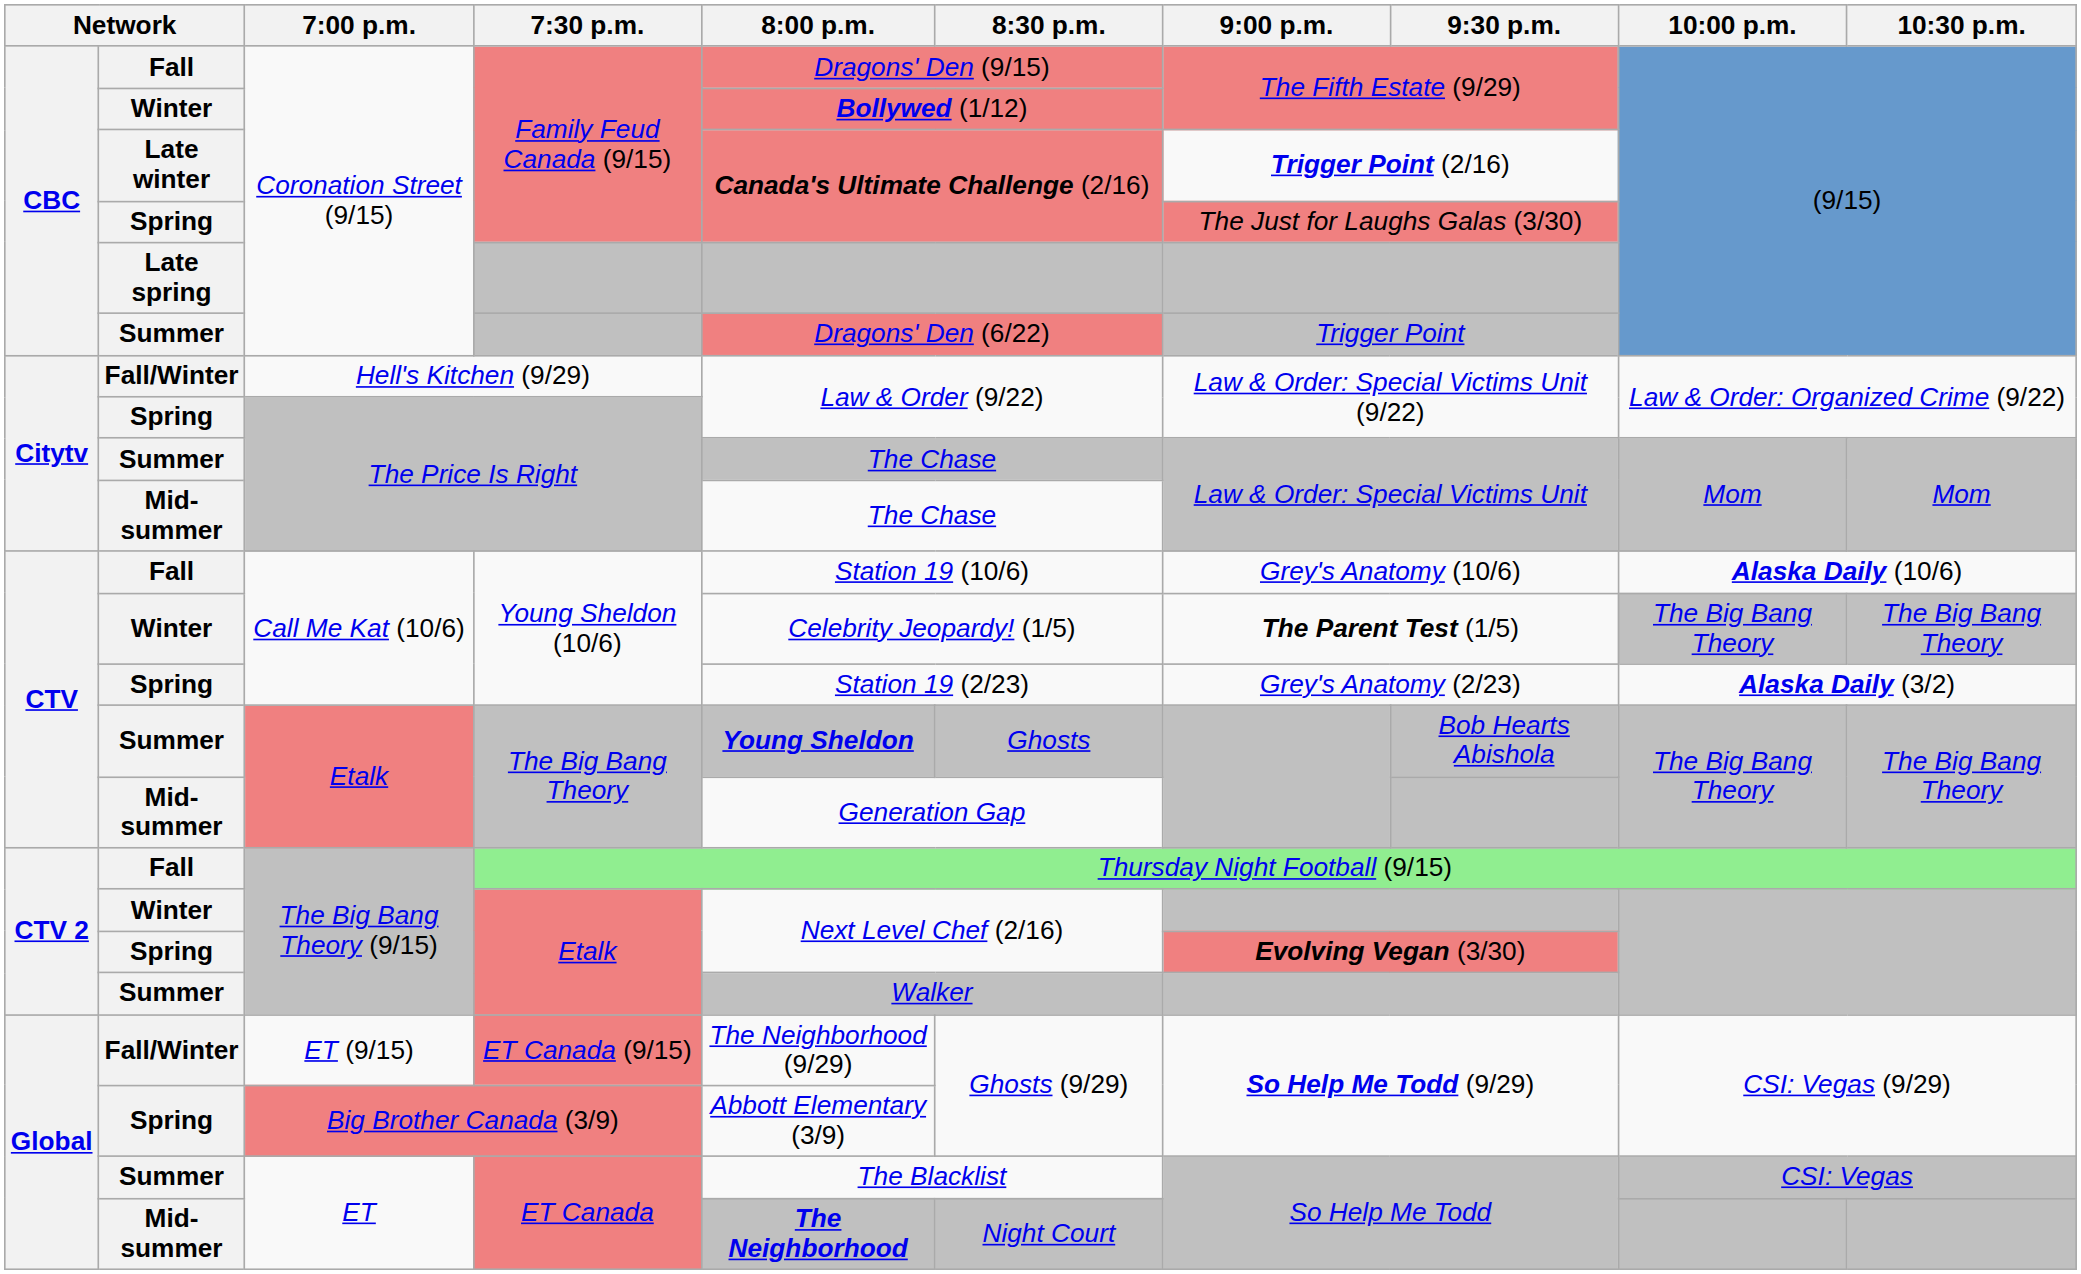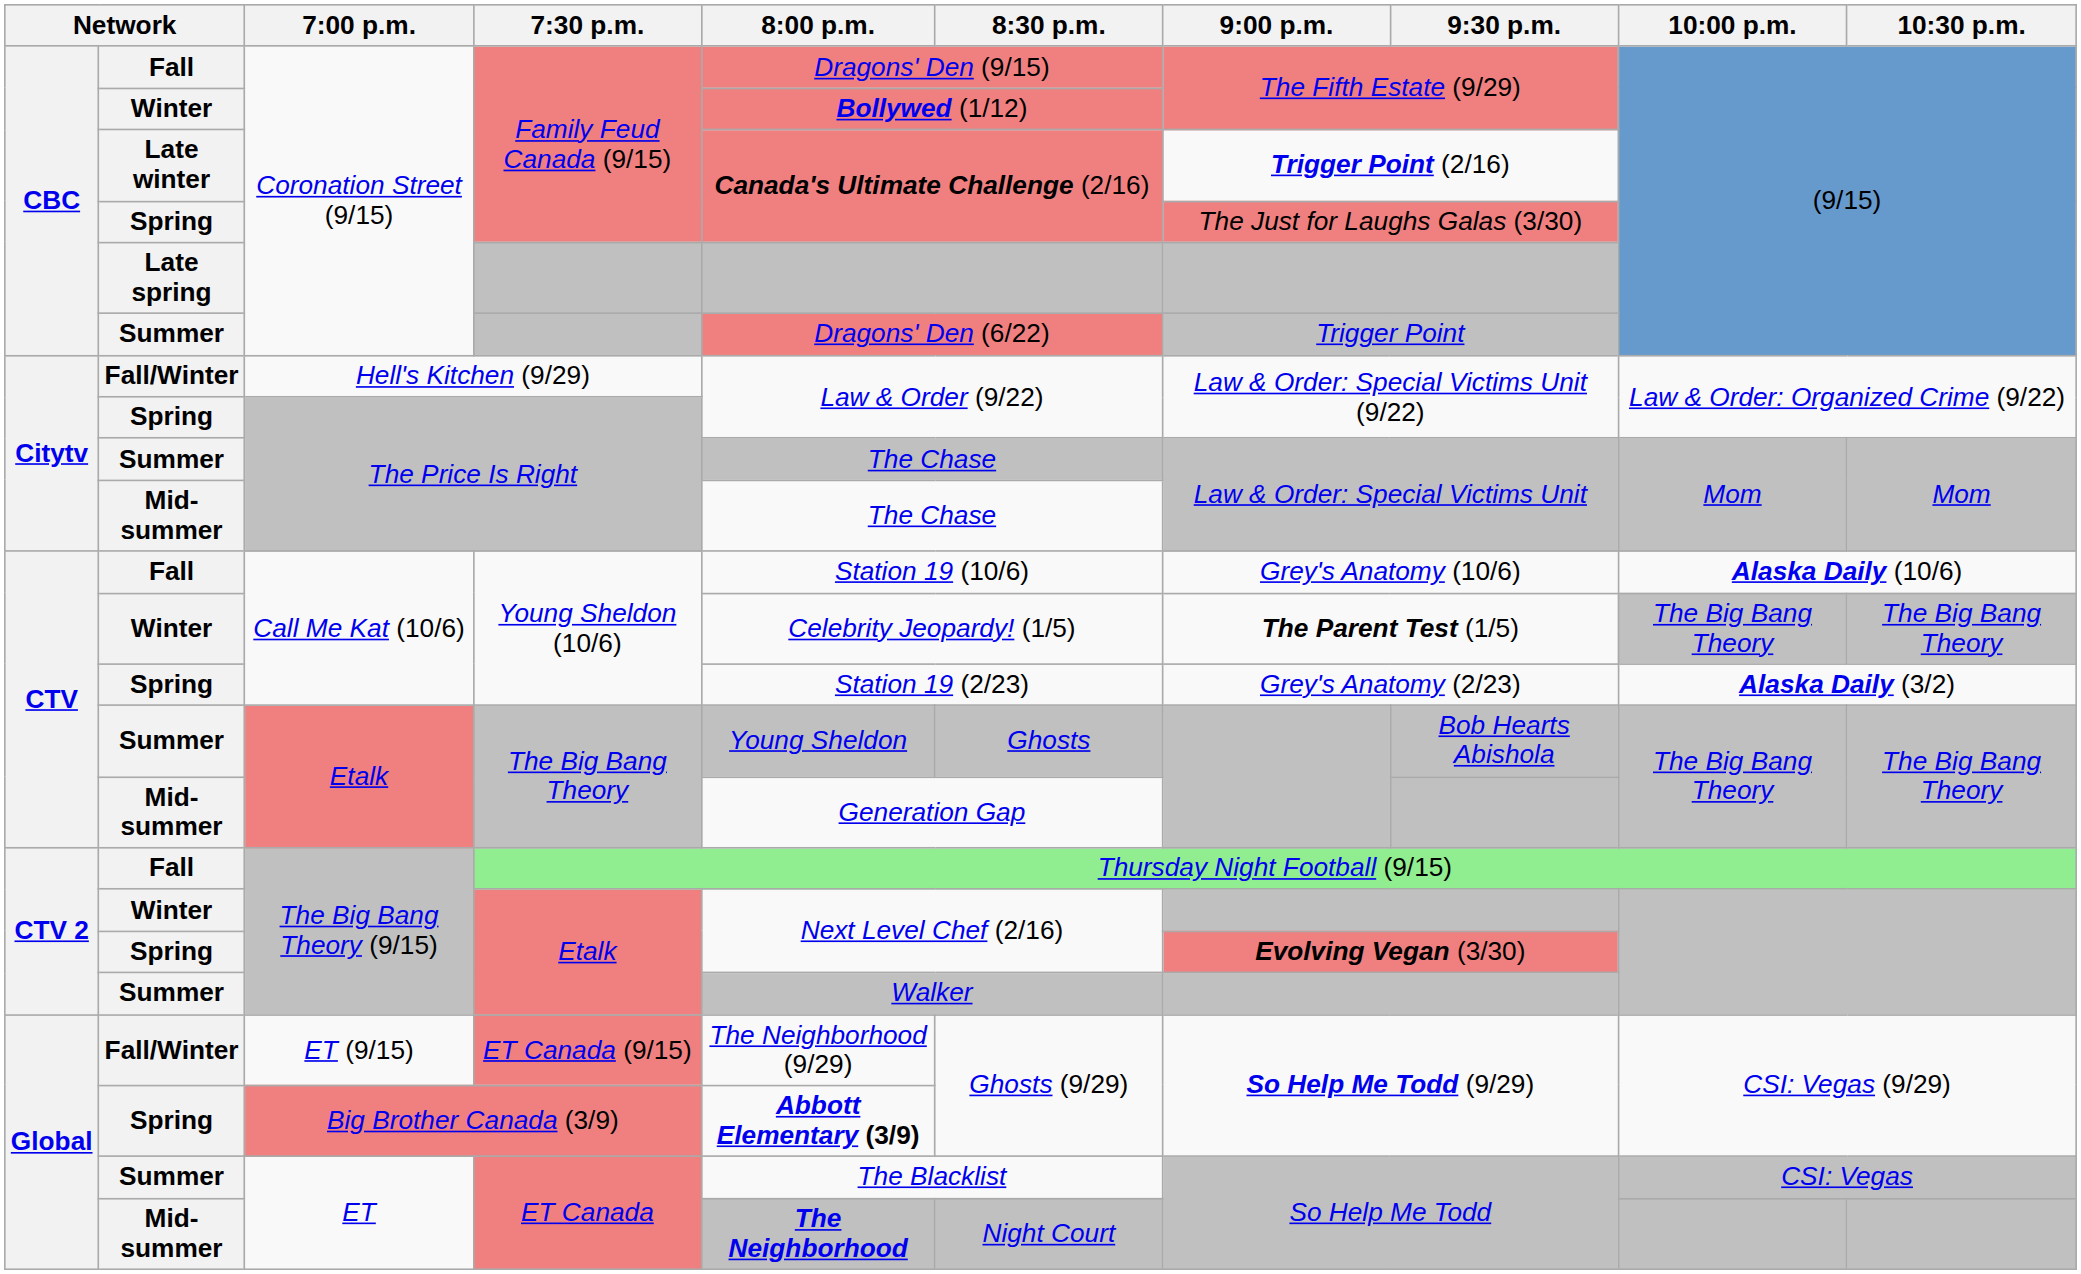Summer / The Big Bang Theory | 8:00 p.m.: bold -> normal
Big Brother Canada (3/9) | 8:00 p.m.: normal -> bold
